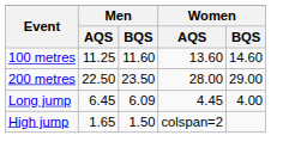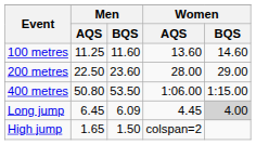200 metres | Men / BQS: 23.50 -> 23.60
+ row: 400 metres | 50.80 | 53.50 | 1:06.00 | 1:15.00
Long jump | Women / BQS: no background -> lightgrey background
